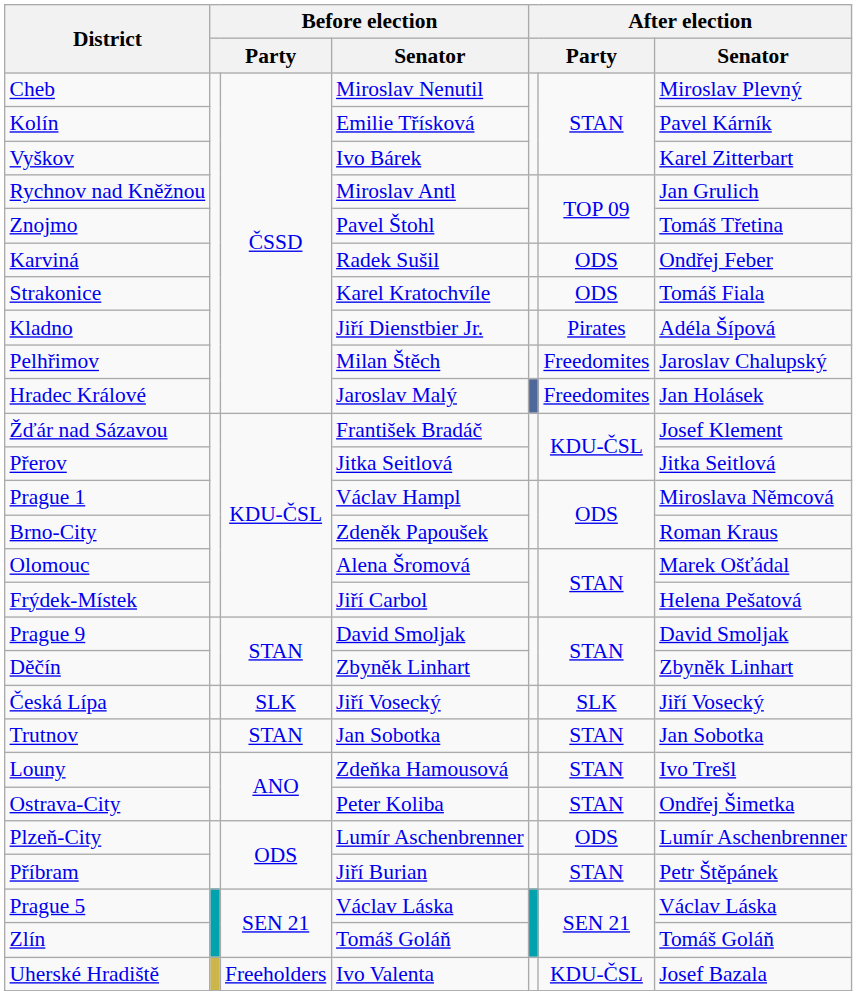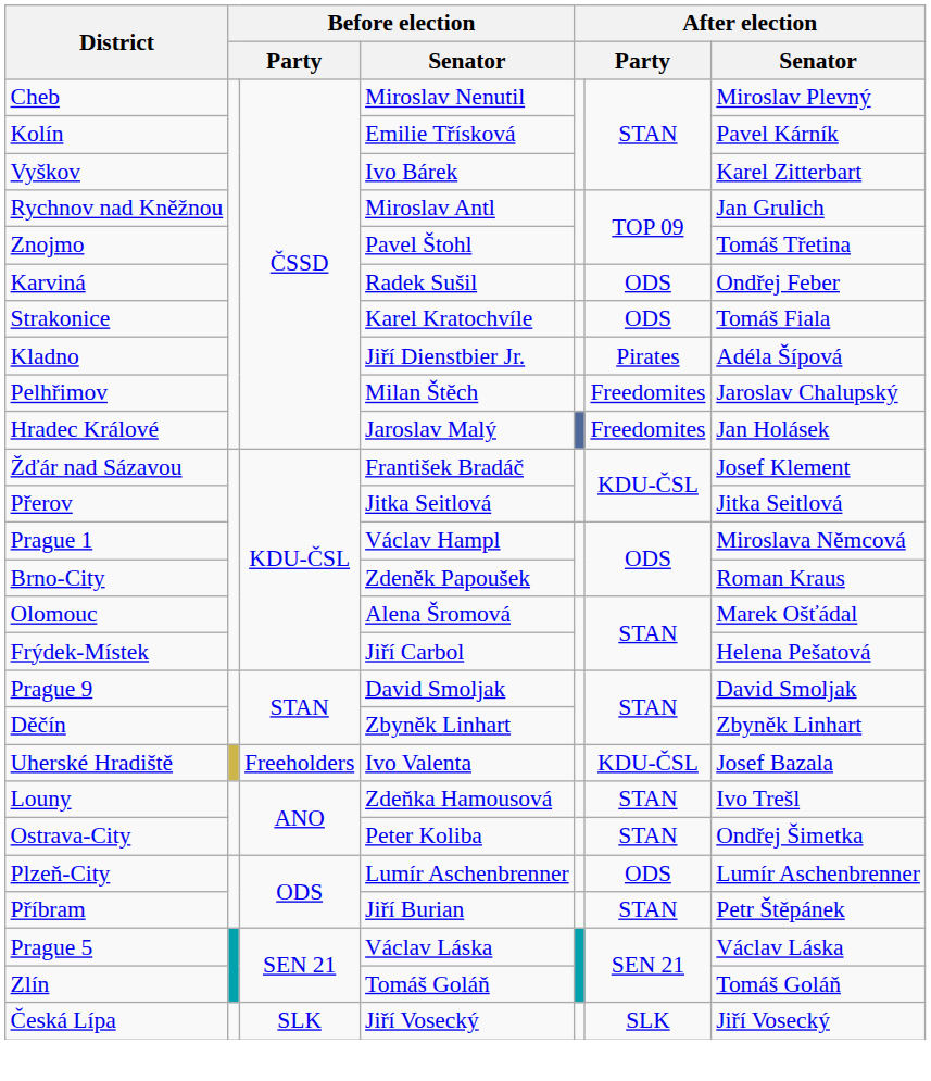rows swapped: Česká Lípa <-> Uherské Hradiště
- row: Trutnov | STAN | Jan Sobotka | STAN | Jan Sobotka
